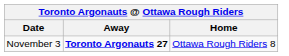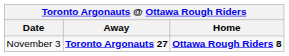November 3 | Home: normal -> bold
